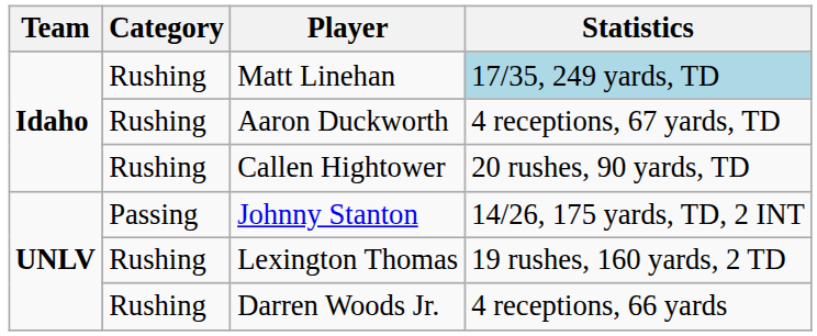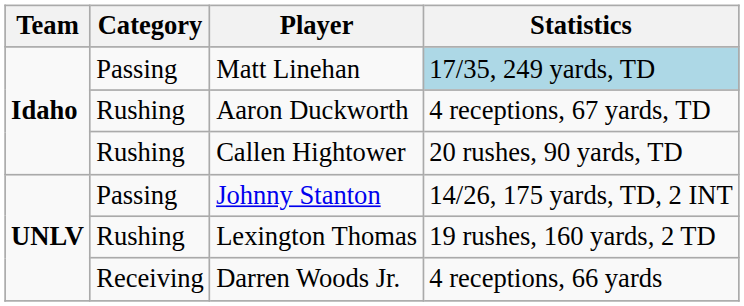Matt Linehan | Category: Rushing -> Passing
Darren Woods Jr. | Category: Rushing -> Receiving
